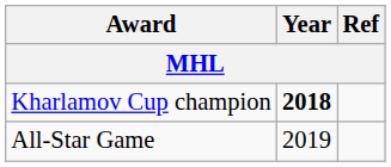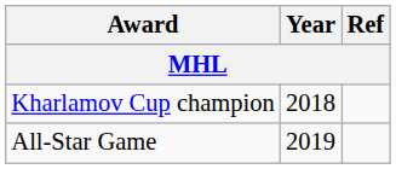Kharlamov Cup champion | Year: bold -> normal
